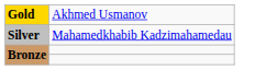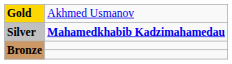row 2 | column 2: normal -> bold
